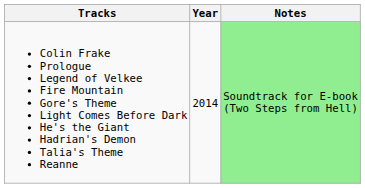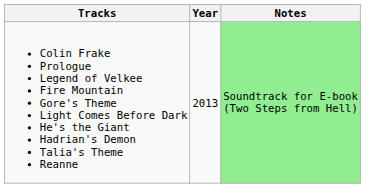row 2 | Year: 2014 -> 2013
